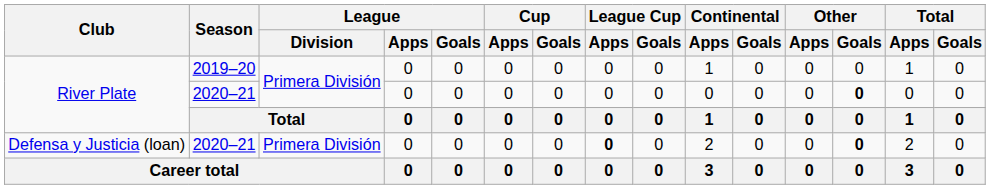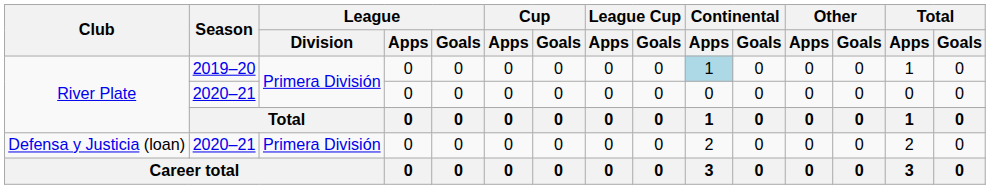River Plate / 2019–20 | Continental / Apps: no background -> lightblue background
River Plate / 2020–21 | Other / Goals: bold -> normal
Defensa y Justicia (loan) | League Cup / Apps: bold -> normal
Defensa y Justicia (loan) | Other / Goals: bold -> normal
